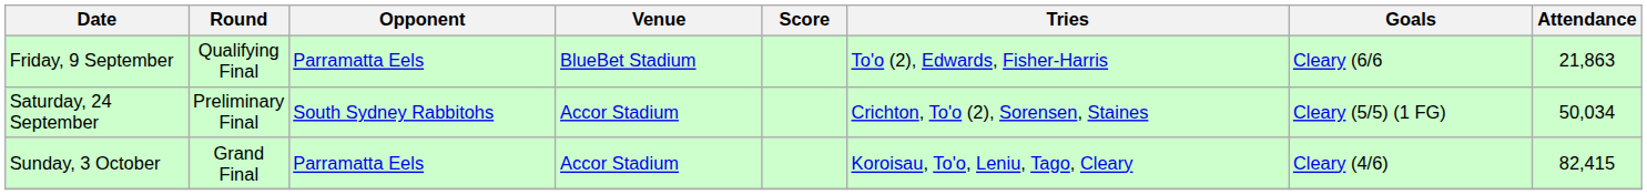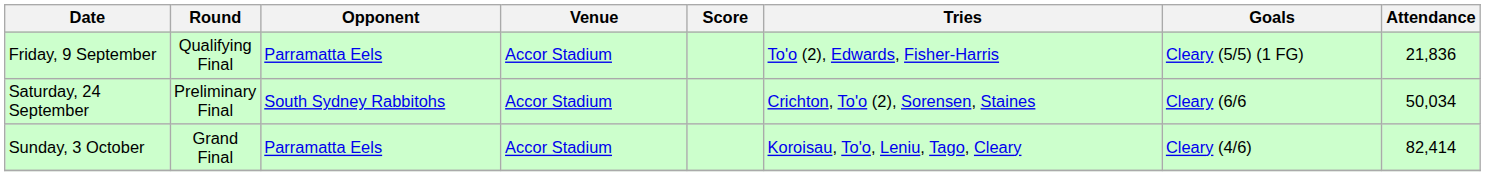Friday, 9 September | Venue: BlueBet Stadium -> Accor Stadium
Friday, 9 September | Goals: Cleary (6/6 -> Cleary (5/5) (1 FG)
Friday, 9 September | Attendance: 21,863 -> 21,836
Saturday, 24 September | Goals: Cleary (5/5) (1 FG) -> Cleary (6/6
Sunday, 3 October | Attendance: 82,415 -> 82,414
